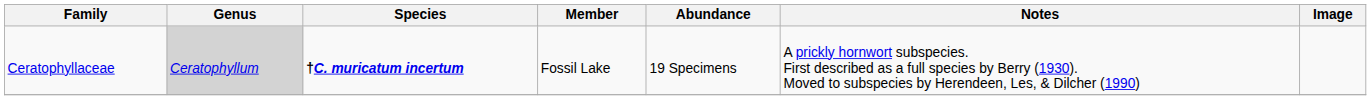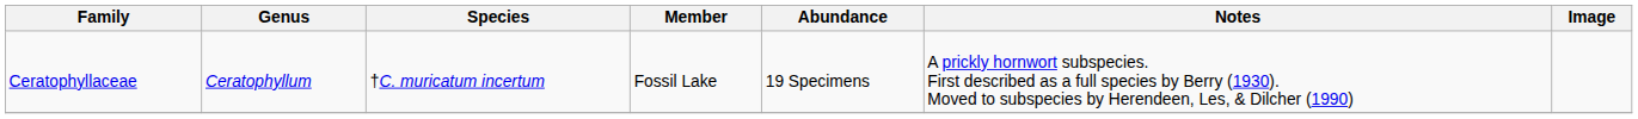Ceratophyllaceae | Genus: lightgrey background -> no background
Ceratophyllaceae | Species: bold -> normal
